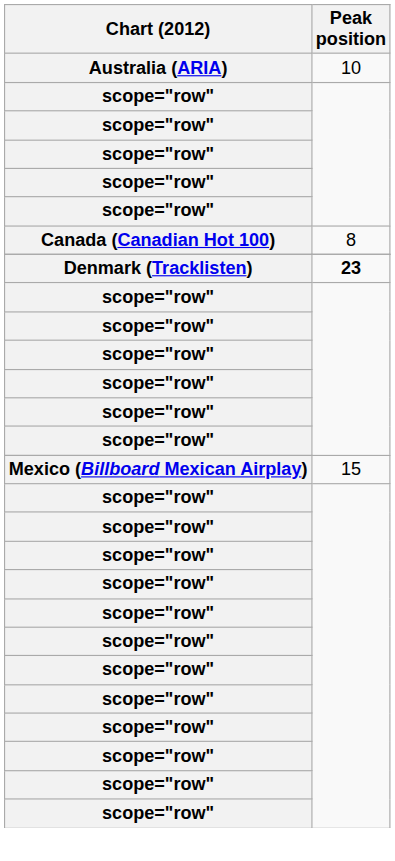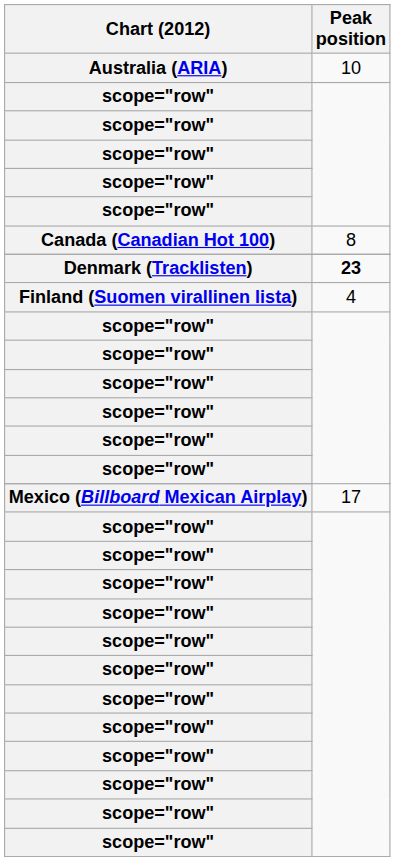+ row: Finland (Suomen virallinen lista) | 4
Mexico (Billboard Mexican Airplay) | Peak position: 15 -> 17
